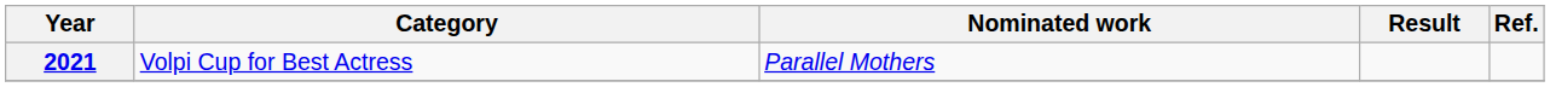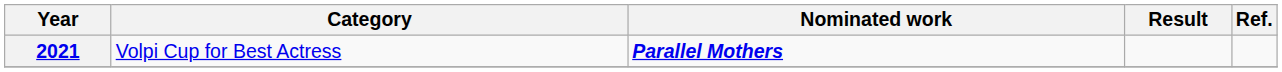2021 | Nominated work: normal -> bold
